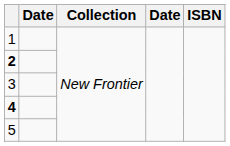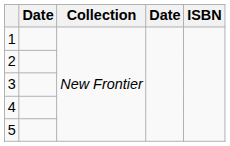2 | column 1: bold -> normal
4 | column 1: bold -> normal
